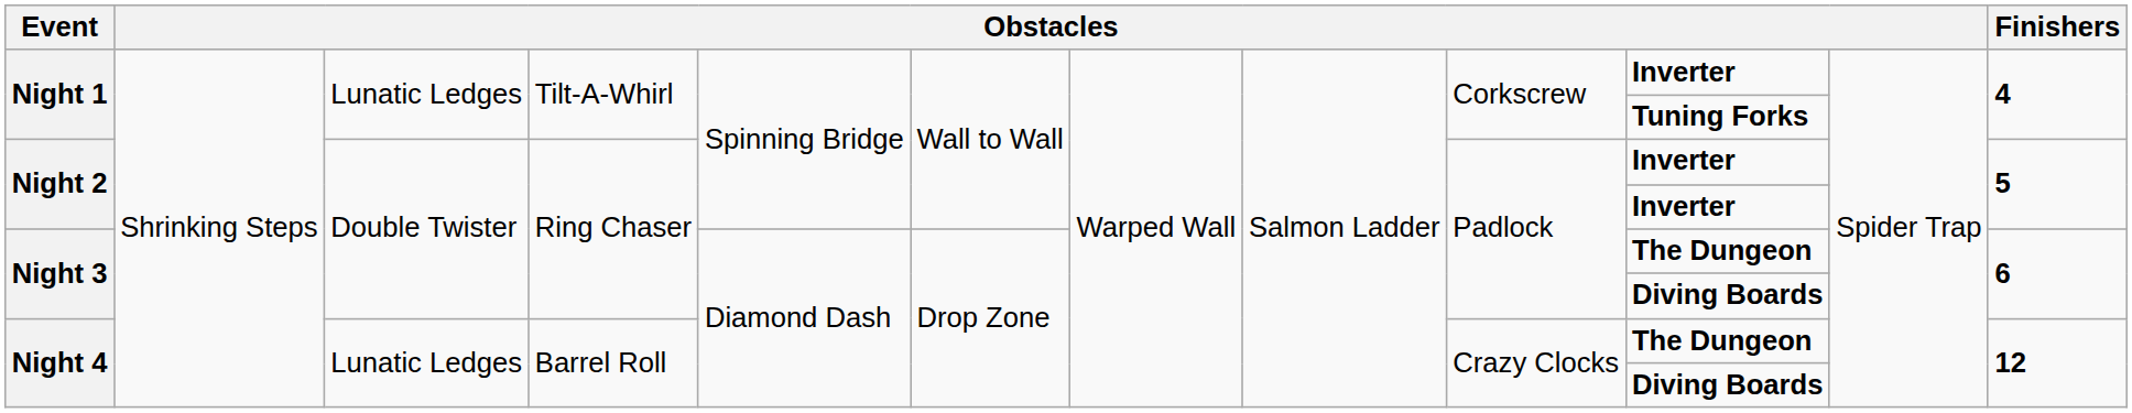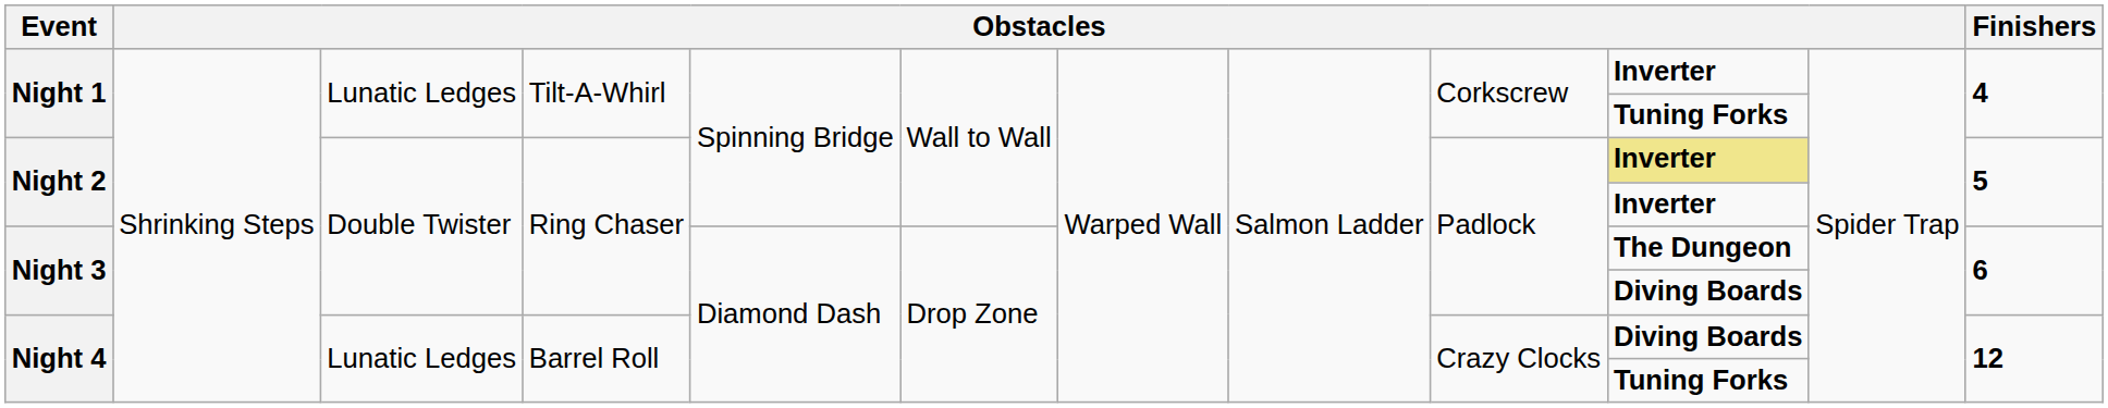row 4 | column 10: no background -> khaki background
row 8 | column 10: The Dungeon -> Diving Boards
row 9 | column 10: Diving Boards -> Tuning Forks
